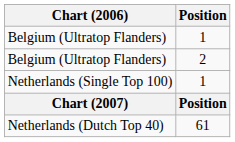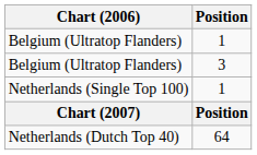row 3 | Position: 2 -> 3
row 6 | Position: 61 -> 64
